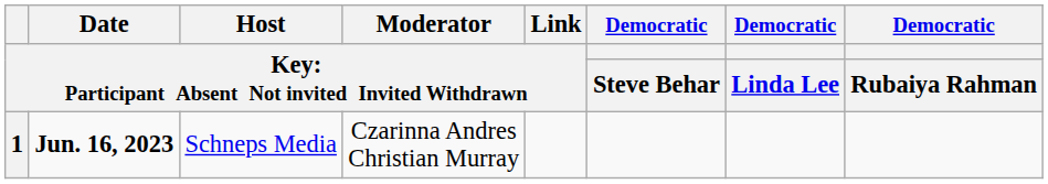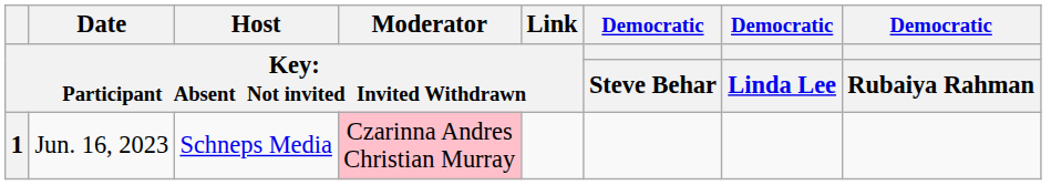1 | column 2: bold -> normal
1 | column 4: no background -> pink background
